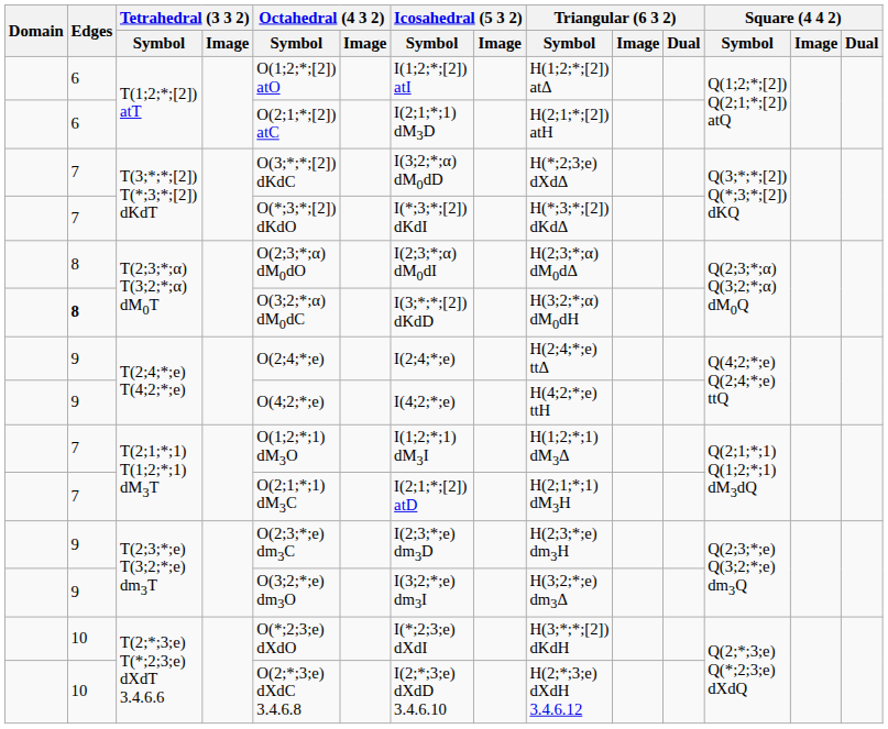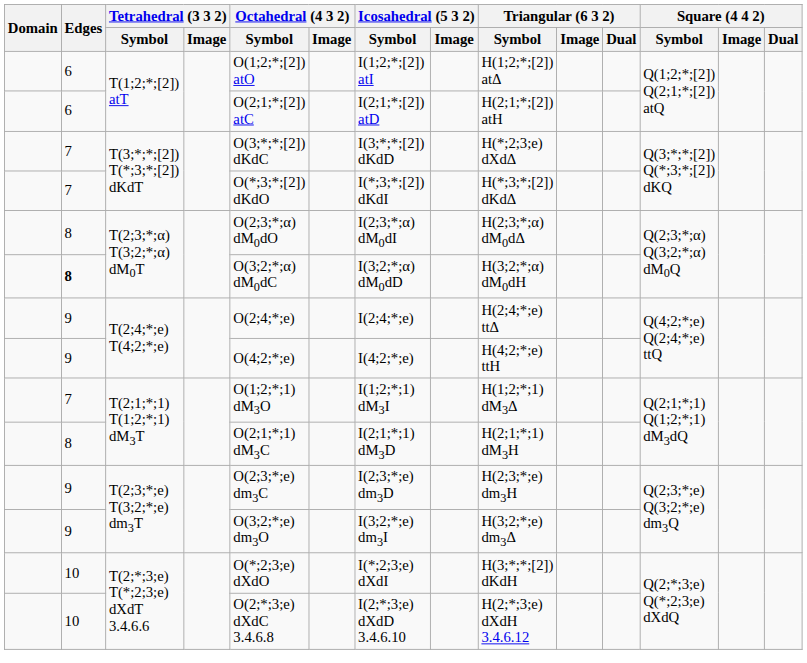row 4 | Icosahedral (5 3 2) / Symbol: I(2;1;*;1) dM3D -> I(2;1;*;[2]) atD
row 5 | Icosahedral (5 3 2) / Symbol: I(3;2;*;α) dM0dD -> I(3;*;*;[2]) dKdD
row 8 | Icosahedral (5 3 2) / Symbol: I(3;*;*;[2]) dKdD -> I(3;2;*;α) dM0dD
row 12 | Edges: 7 -> 8
row 12 | Icosahedral (5 3 2) / Symbol: I(2;1;*;[2]) atD -> I(2;1;*;1) dM3D
